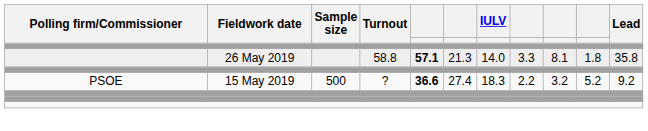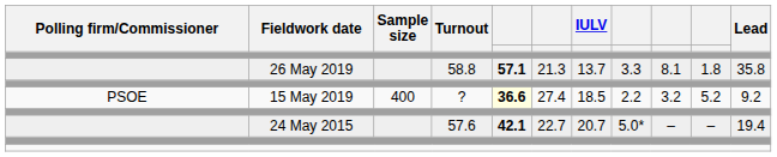26 May 2019 | IULV: 14.0 -> 13.7
15 May 2019 | Sample size: 500 -> 400
15 May 2019 | column 5: no background -> lightyellow background
15 May 2019 | IULV: 18.3 -> 18.5
+ row: 24 May 2015 | 57.6 | 42.1 | 22.7 | 20.7 | 5.0* | – | – | 19.4
